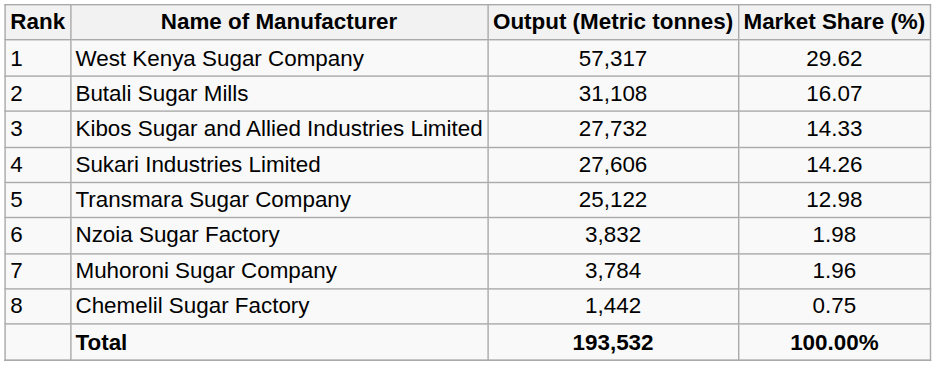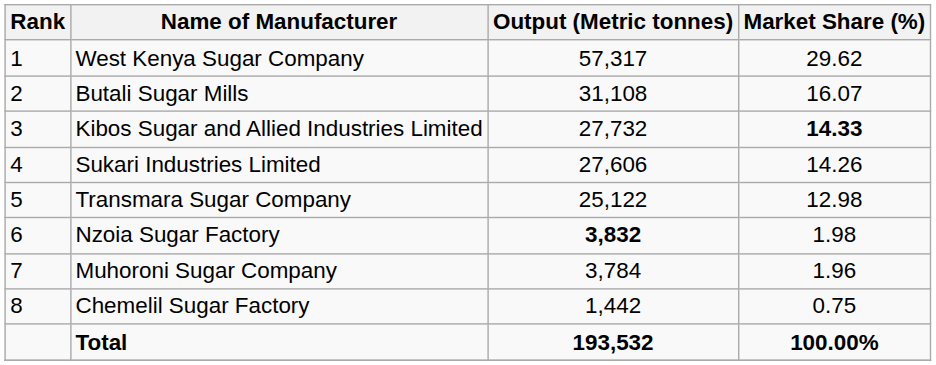Kibos Sugar and Allied Industries Limited | Market Share (%): normal -> bold
Nzoia Sugar Factory | Output (Metric tonnes): normal -> bold
